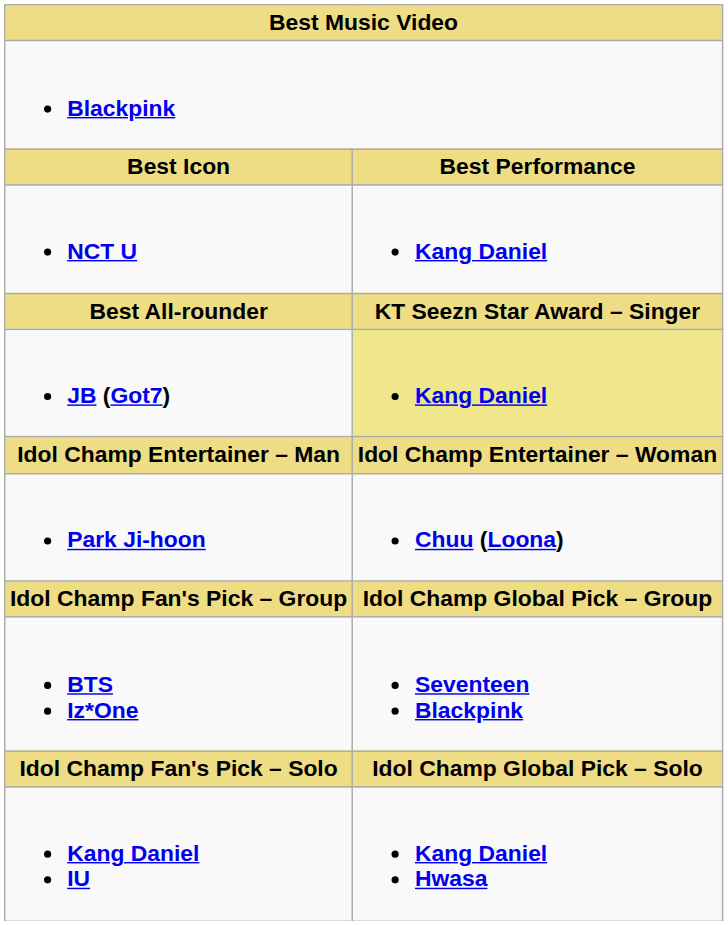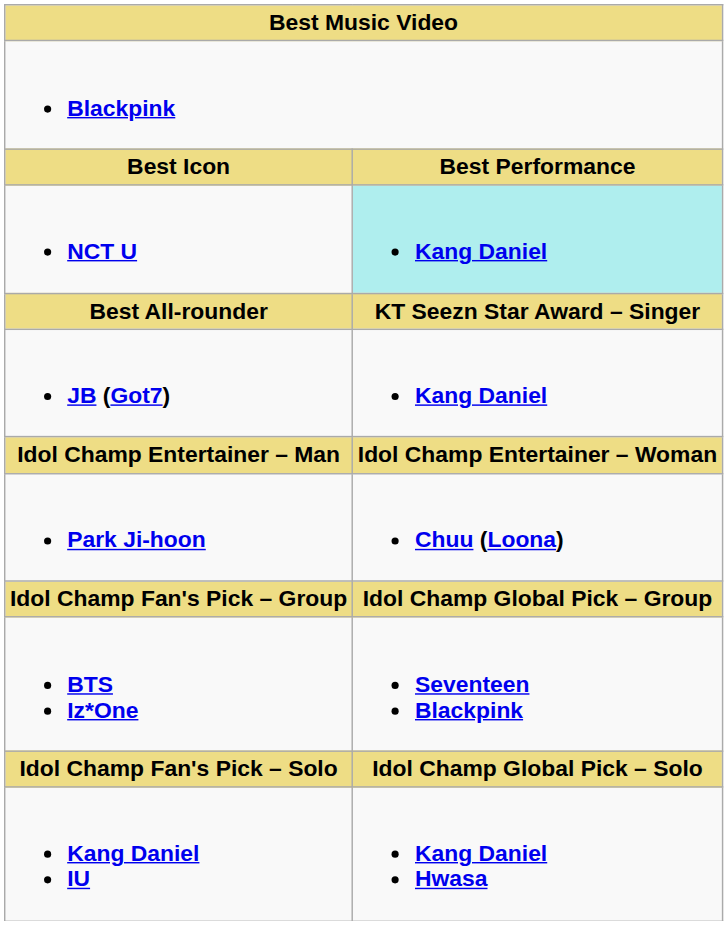NCT U | column 2: no background -> paleturquoise background
JB (Got7) | column 2: khaki background -> no background
